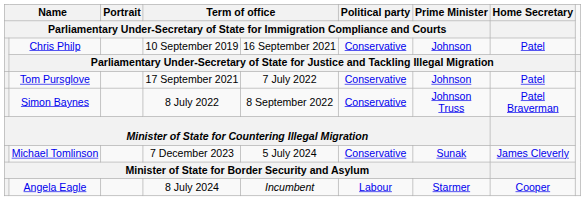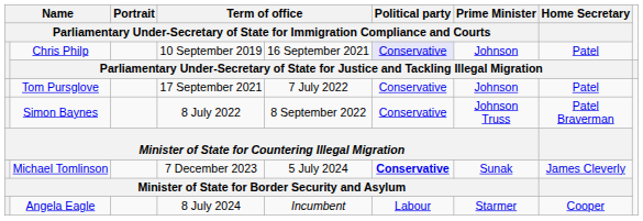Chris Philp | column 6: no background -> lavender background
Michael Tomlinson | column 6: normal -> bold
